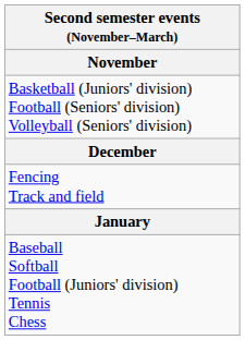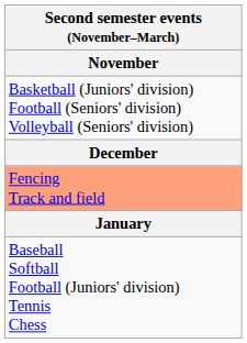row 5 | column 1: no background -> lightsalmon background
